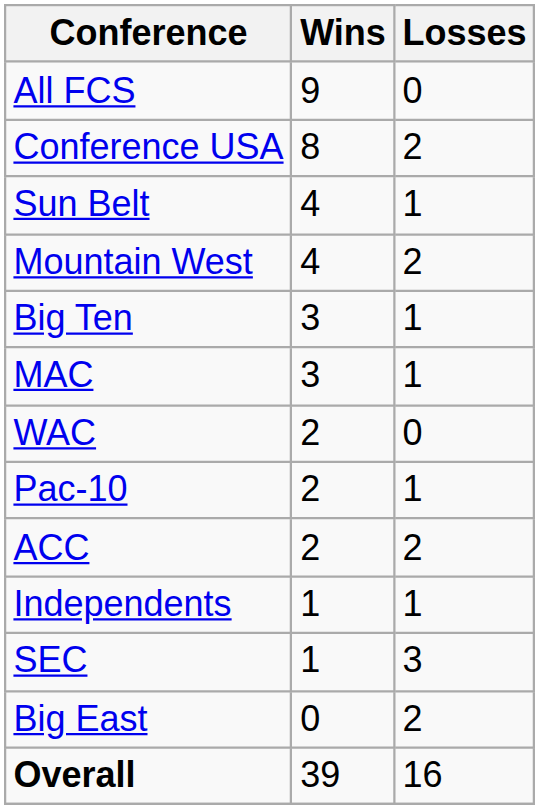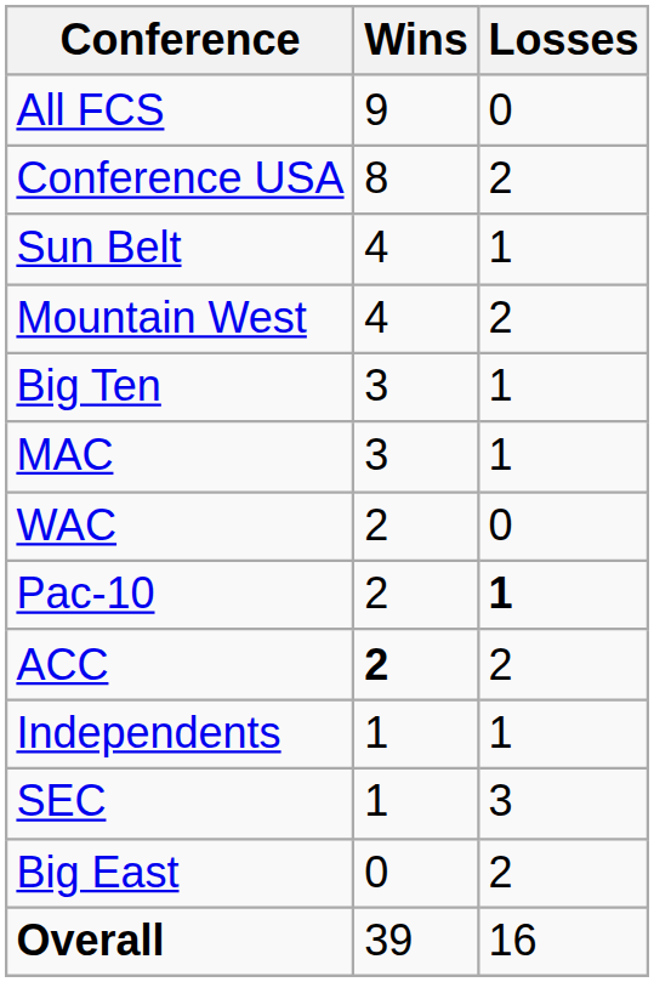Pac-10 | Losses: normal -> bold
ACC | Wins: normal -> bold
